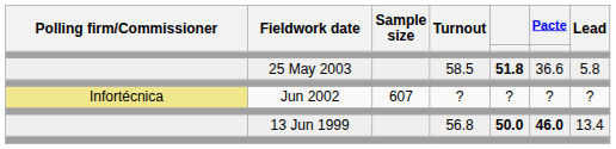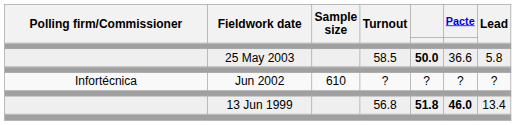25 May 2003 | column 5: 51.8 -> 50.0
Jun 2002 | Polling firm/Commissioner: khaki background -> no background
Jun 2002 | Sample size: 607 -> 610
13 Jun 1999 | column 5: 50.0 -> 51.8
